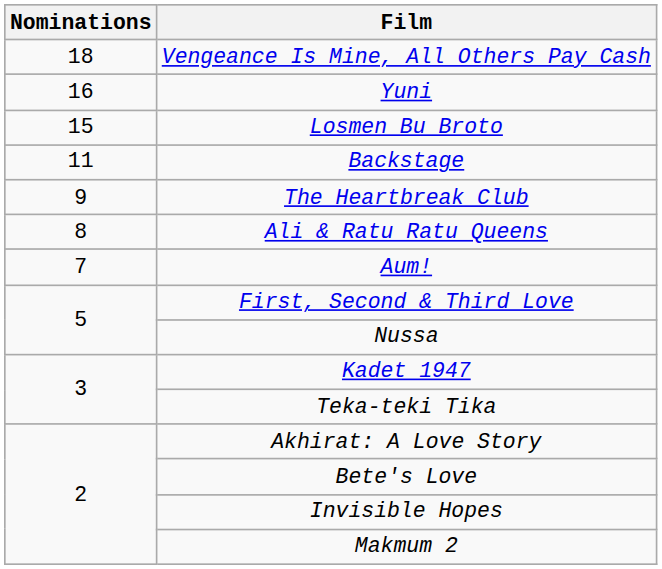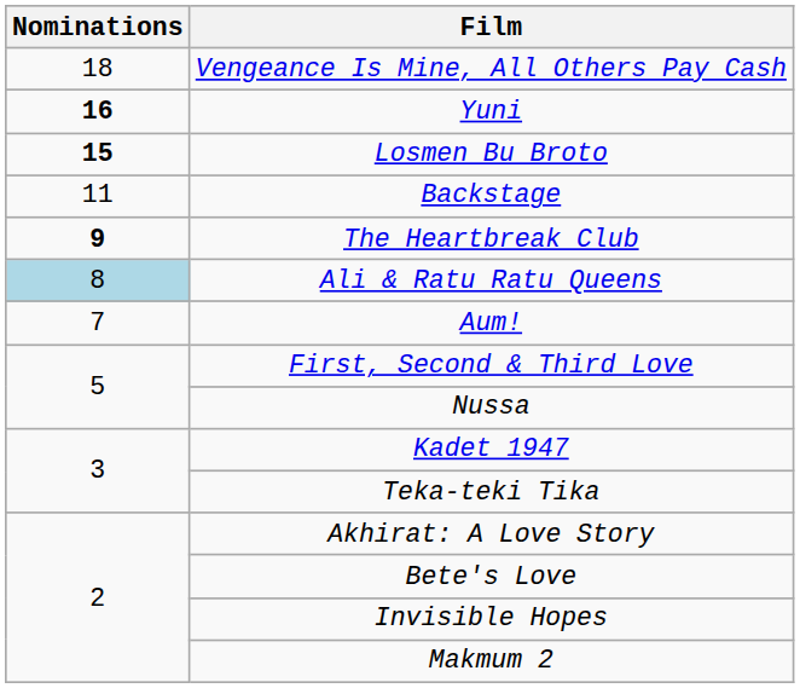Yuni | Nominations: normal -> bold
Losmen Bu Broto | Nominations: normal -> bold
The Heartbreak Club | Nominations: normal -> bold
Ali & Ratu Ratu Queens | Nominations: no background -> lightblue background
